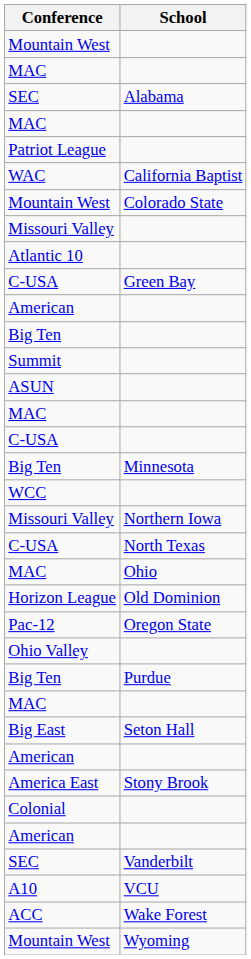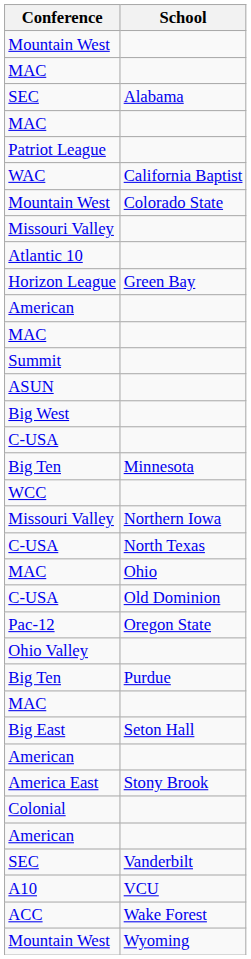row 11 | Conference: C-USA -> Horizon League
row 13 | Conference: Big Ten -> MAC
row 16 | Conference: MAC -> Big West
row 23 | Conference: Horizon League -> C-USA
